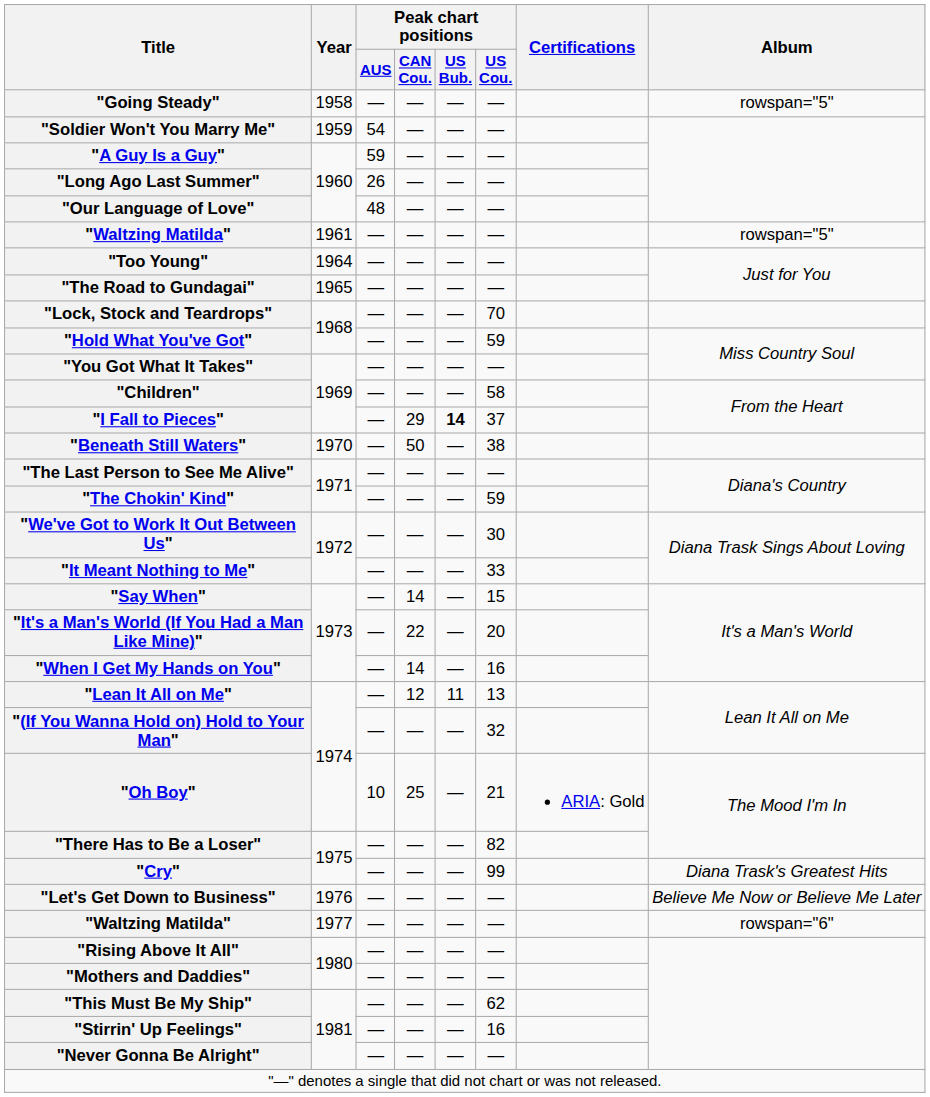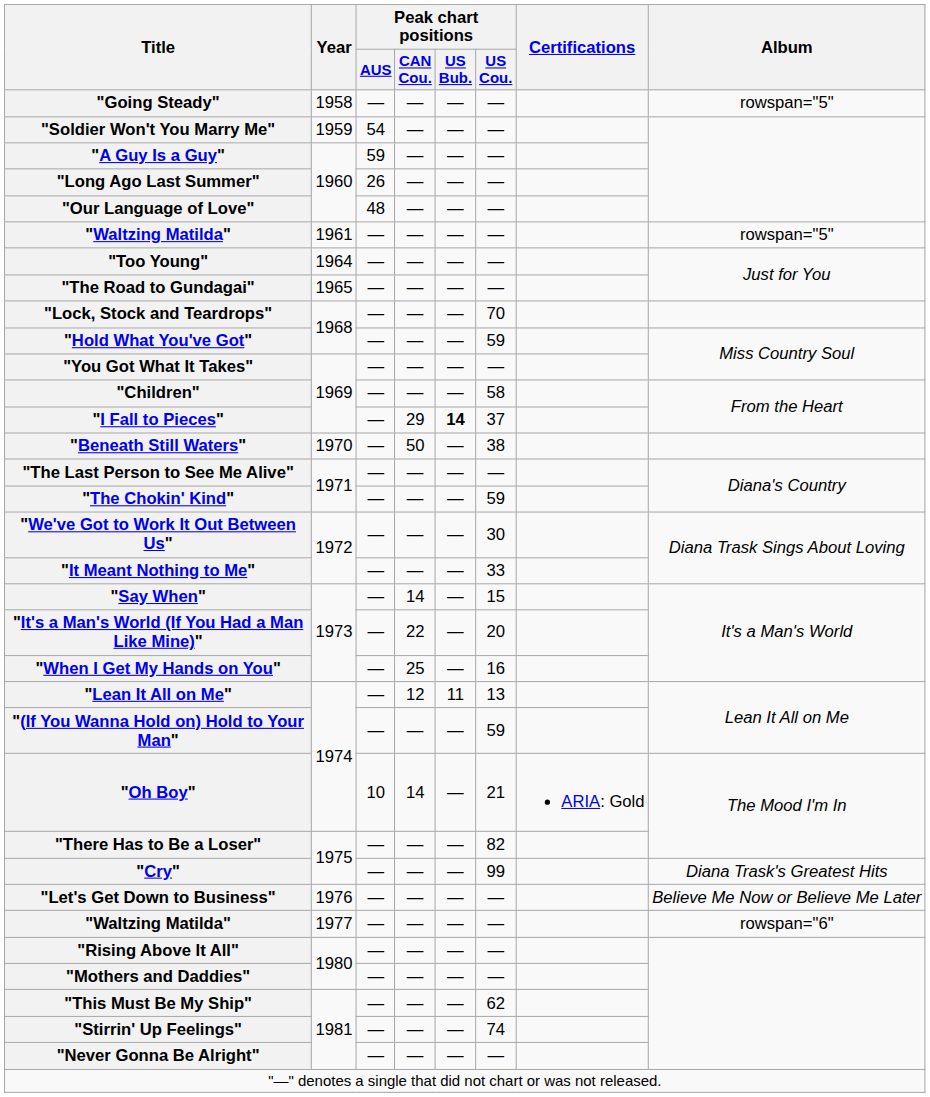"When I Get My Hands on You" | Peak chart positions / CAN Cou.: 14 -> 25
"(If You Wanna Hold on) Hold to Your Man" | Peak chart positions / US Cou.: 32 -> 59
"Oh Boy" | Peak chart positions / CAN Cou.: 25 -> 14
"Stirrin' Up Feelings" | Peak chart positions / US Cou.: 16 -> 74
